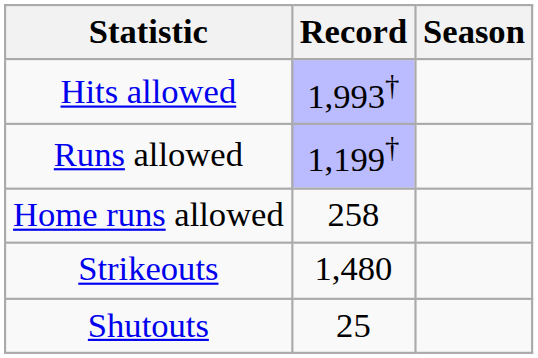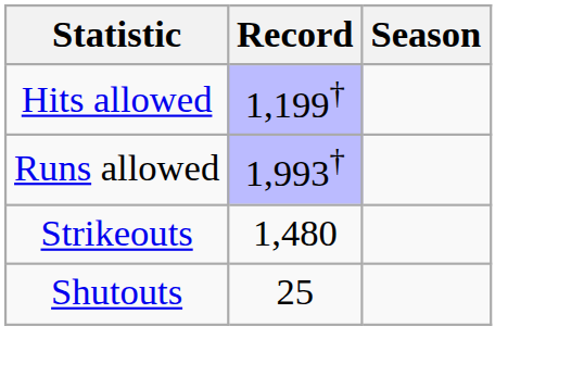Hits allowed | Record: 1,993† -> 1,199†
Runs allowed | Record: 1,199† -> 1,993†
- row: Home runs allowed | 258
